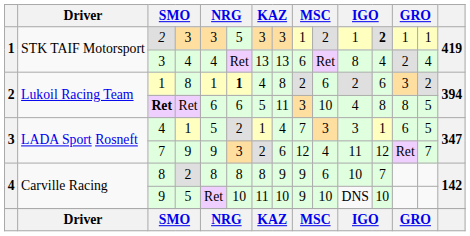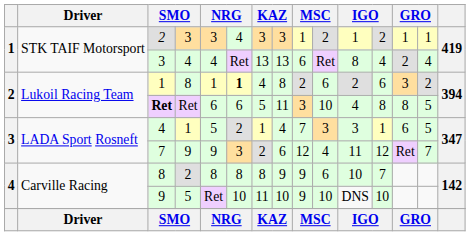row 2 | column 6: 5 -> 4
row 2 | column 12: bold -> normal
